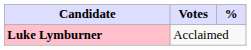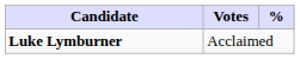Luke Lymburner | Candidate: pink background -> no background
